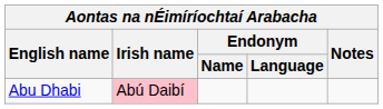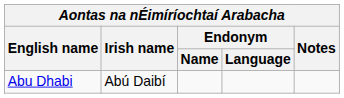Abu Dhabi | Irish name: pink background -> no background
